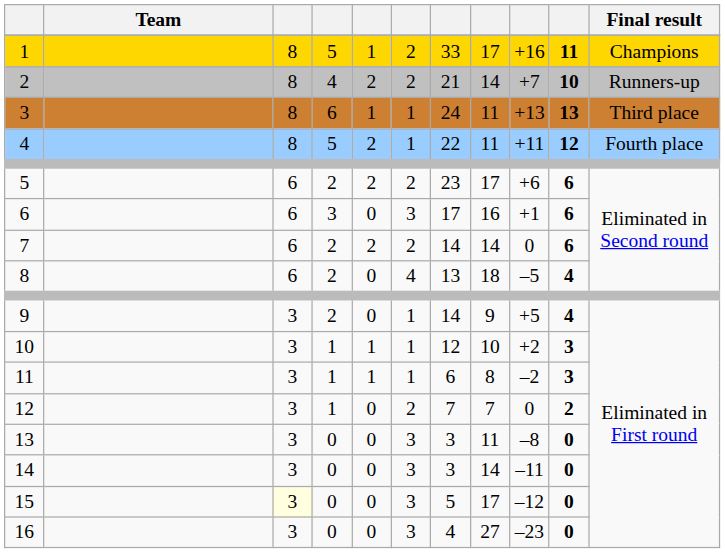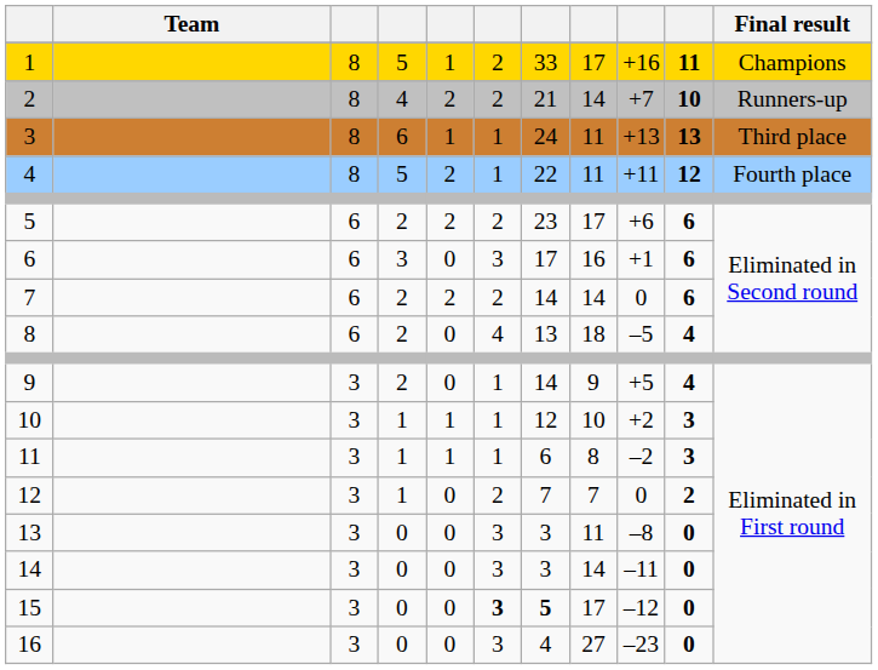15 | column 3: lightyellow background -> no background
15 | column 6: normal -> bold
15 | column 7: normal -> bold
